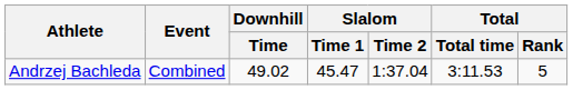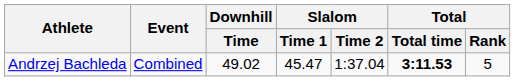row 3 | Total / Total time: normal -> bold
